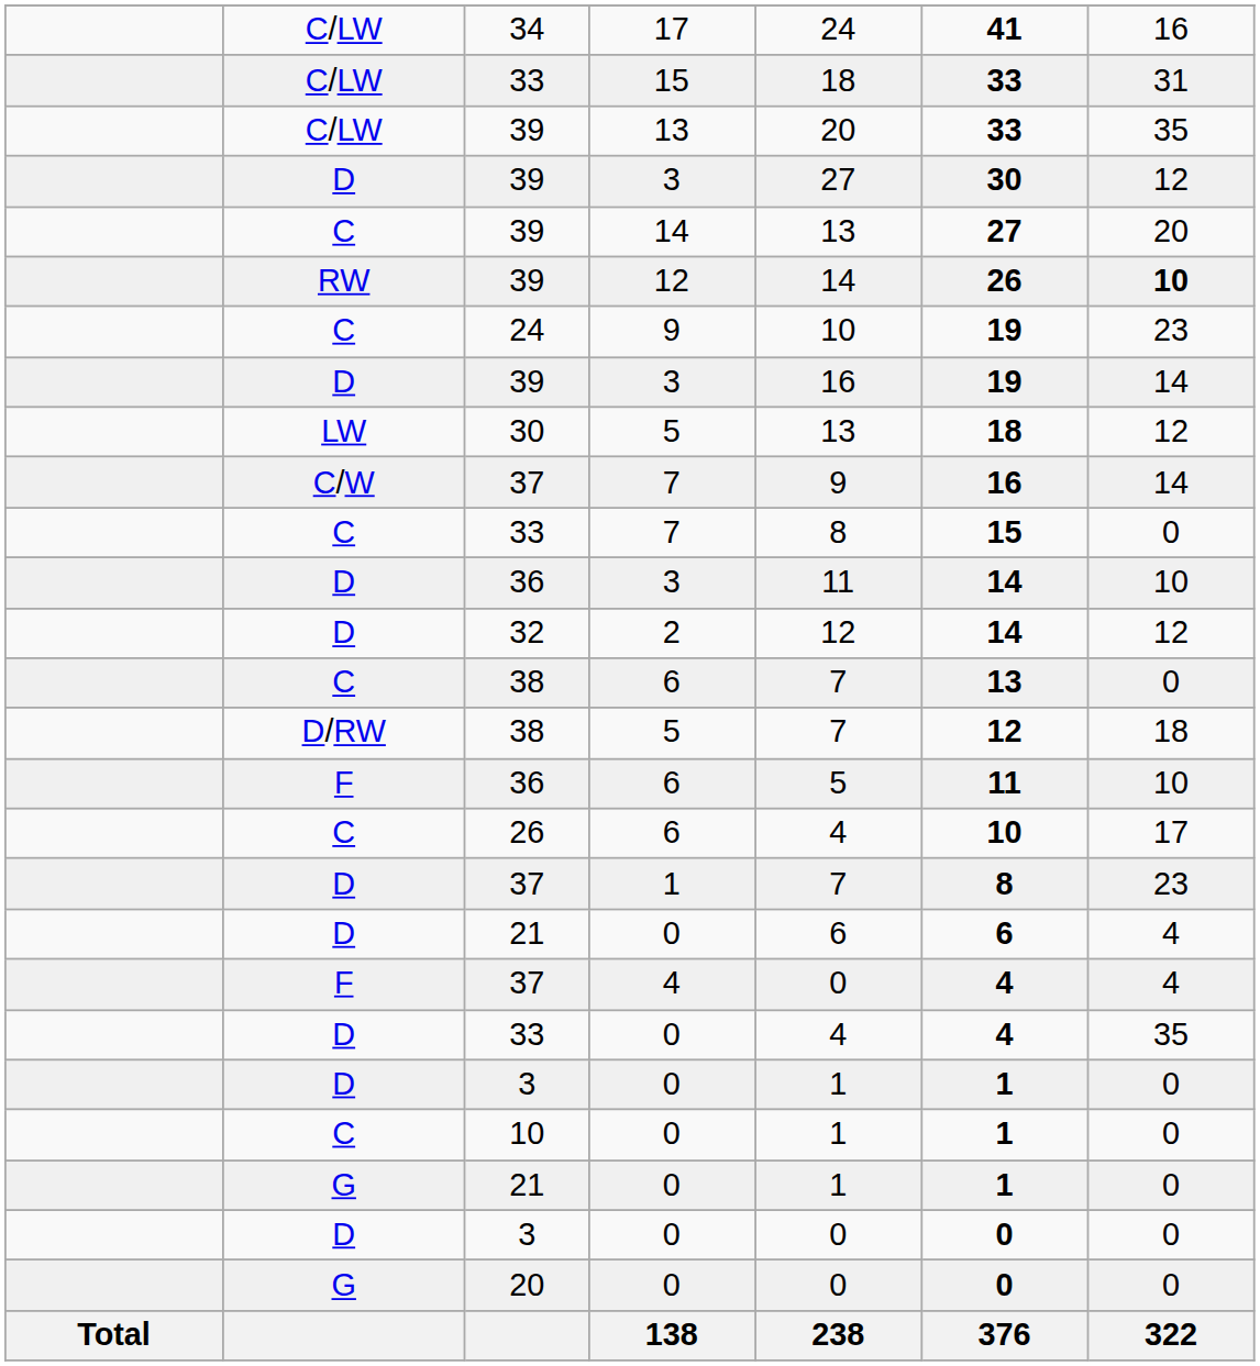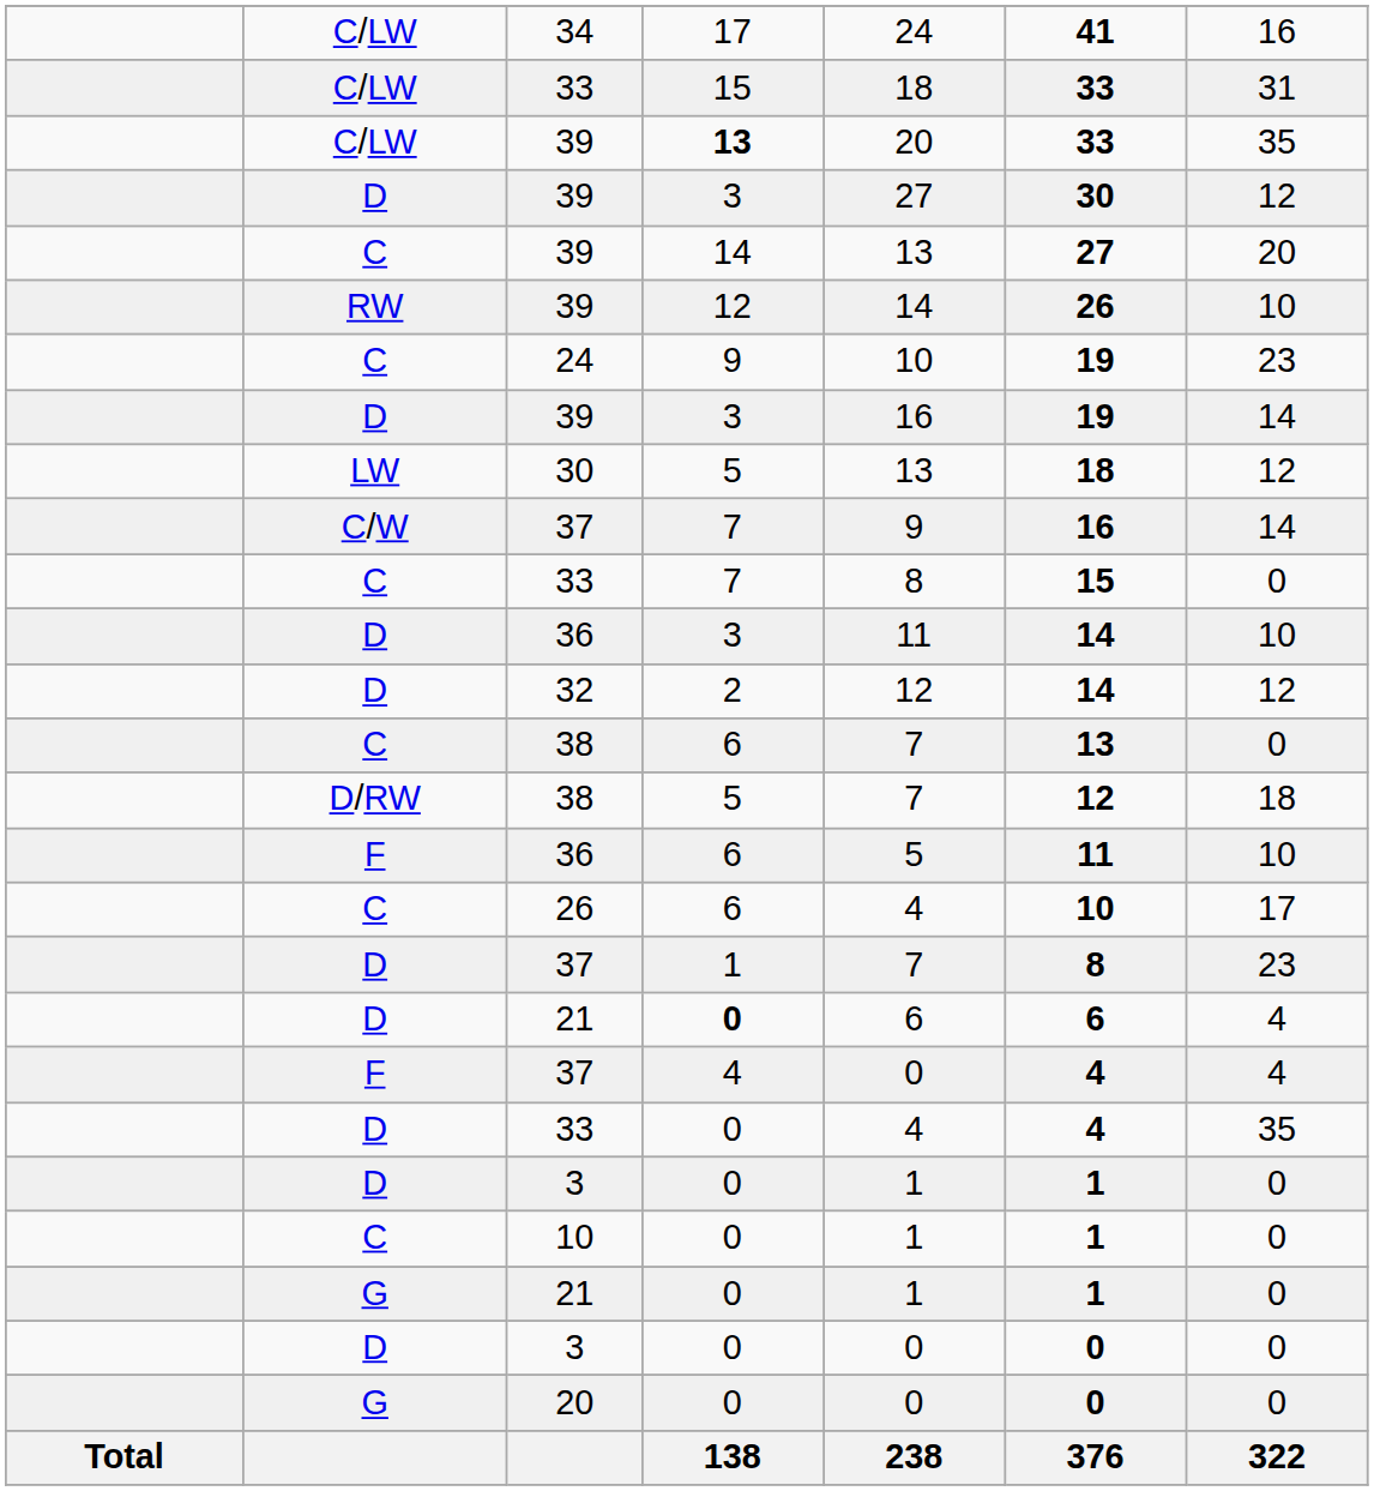C/LW / 39 | column 4: normal -> bold
RW / 39 | column 7: bold -> normal
D / 21 | column 4: normal -> bold
